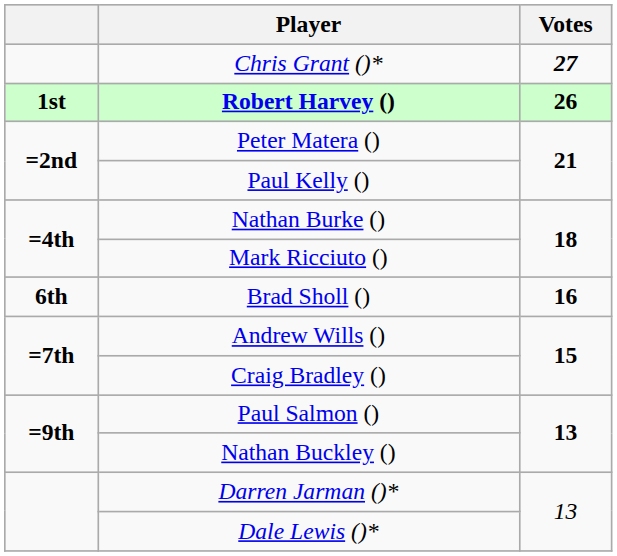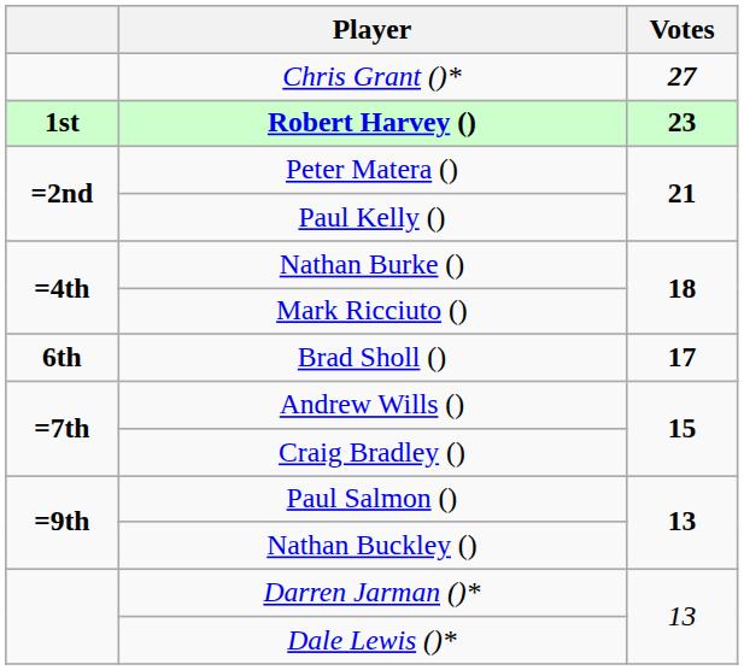Robert Harvey () | Votes: 26 -> 23
Brad Sholl () | Votes: 16 -> 17
